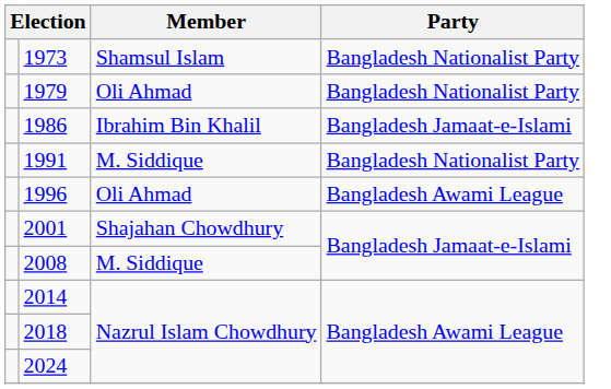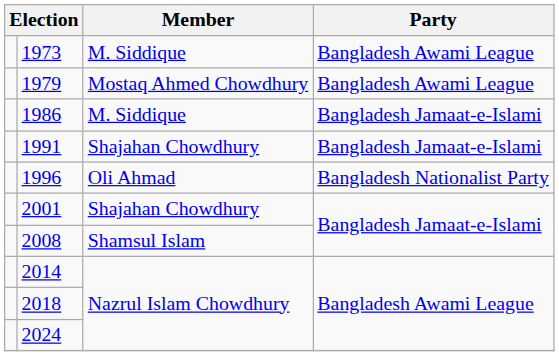1973 | Member: Shamsul Islam -> M. Siddique
1973 | Party: Bangladesh Nationalist Party -> Bangladesh Awami League
1979 | Member: Oli Ahmad -> Mostaq Ahmed Chowdhury
1979 | Party: Bangladesh Nationalist Party -> Bangladesh Awami League
1986 | Member: Ibrahim Bin Khalil -> M. Siddique
1991 | Member: M. Siddique -> Shajahan Chowdhury
1991 | Party: Bangladesh Nationalist Party -> Bangladesh Jamaat-e-Islami
1996 | Party: Bangladesh Awami League -> Bangladesh Nationalist Party
2008 | Member: M. Siddique -> Shamsul Islam
